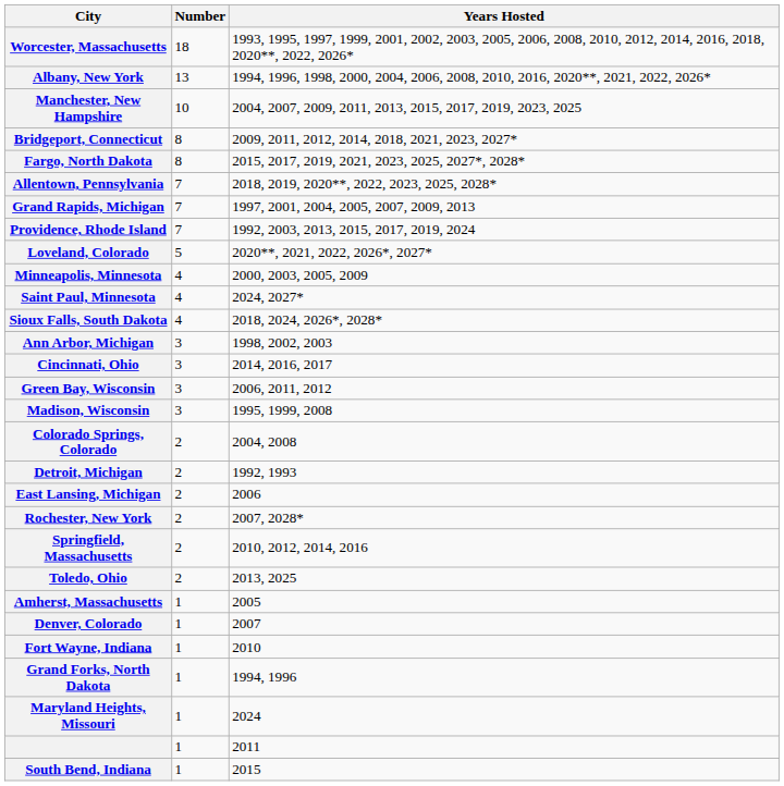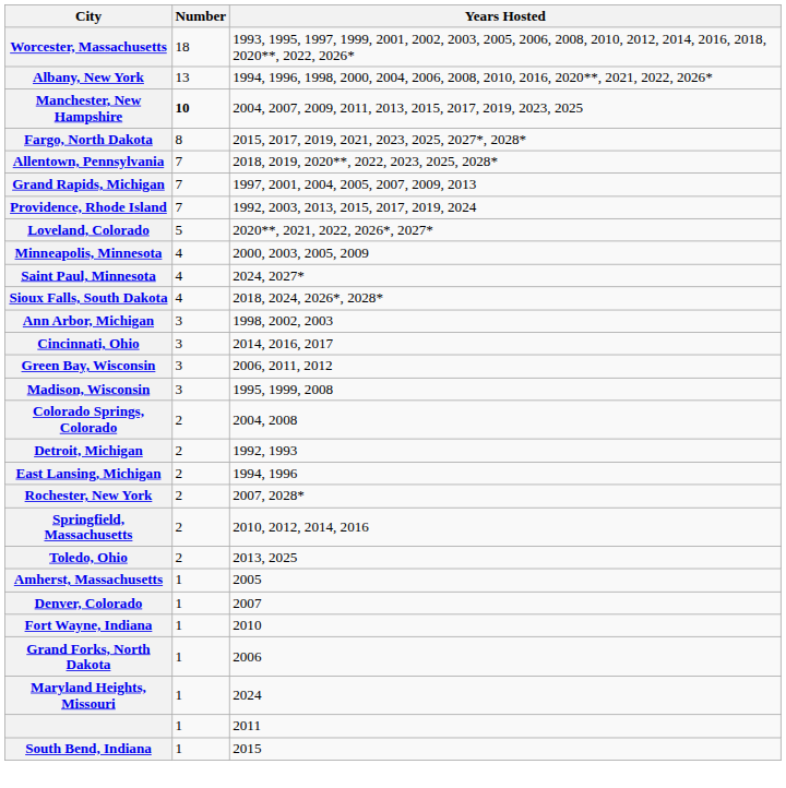Manchester, New Hampshire | Number: normal -> bold
- row: Bridgeport, Connecticut | 8 | 2009, 2011, 2012, 2014, 2018, 2021, 2023, 2027*
East Lansing, Michigan | Years Hosted: 2006 -> 1994, 1996
Grand Forks, North Dakota | Years Hosted: 1994, 1996 -> 2006
